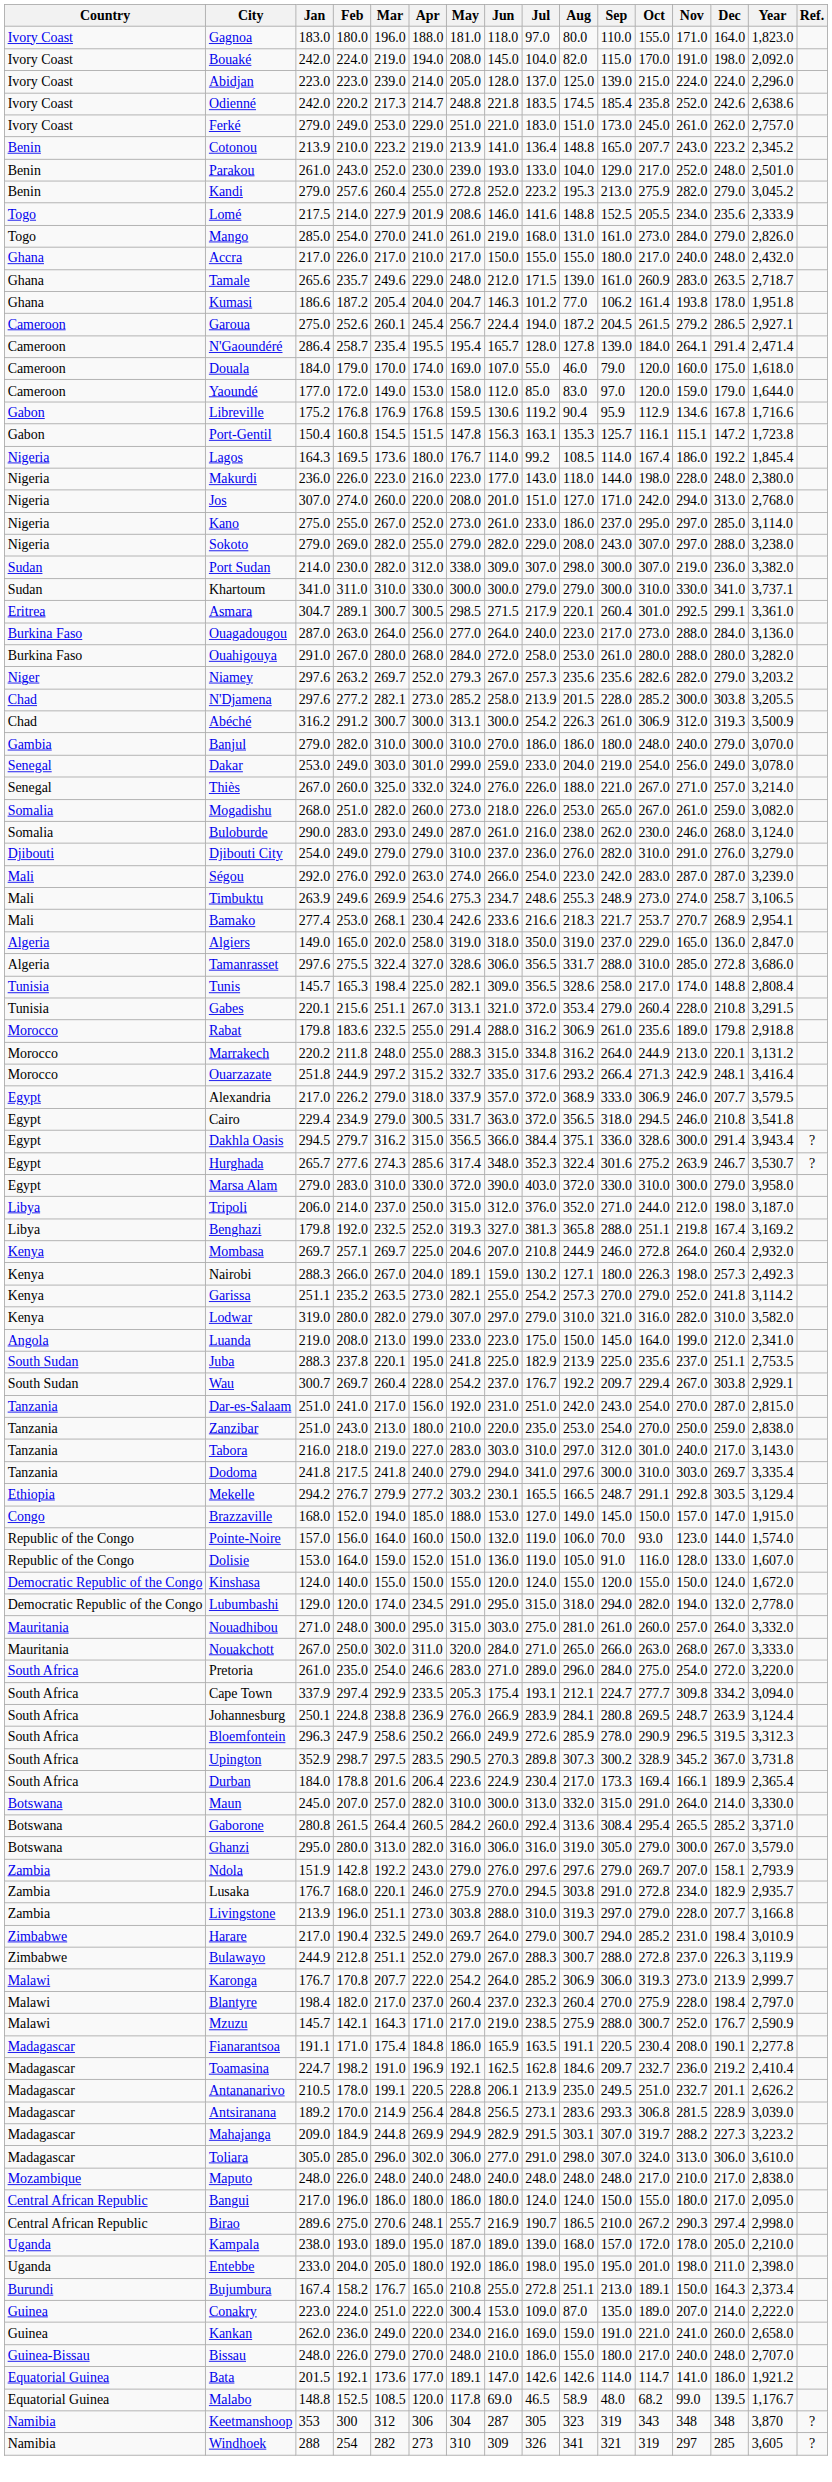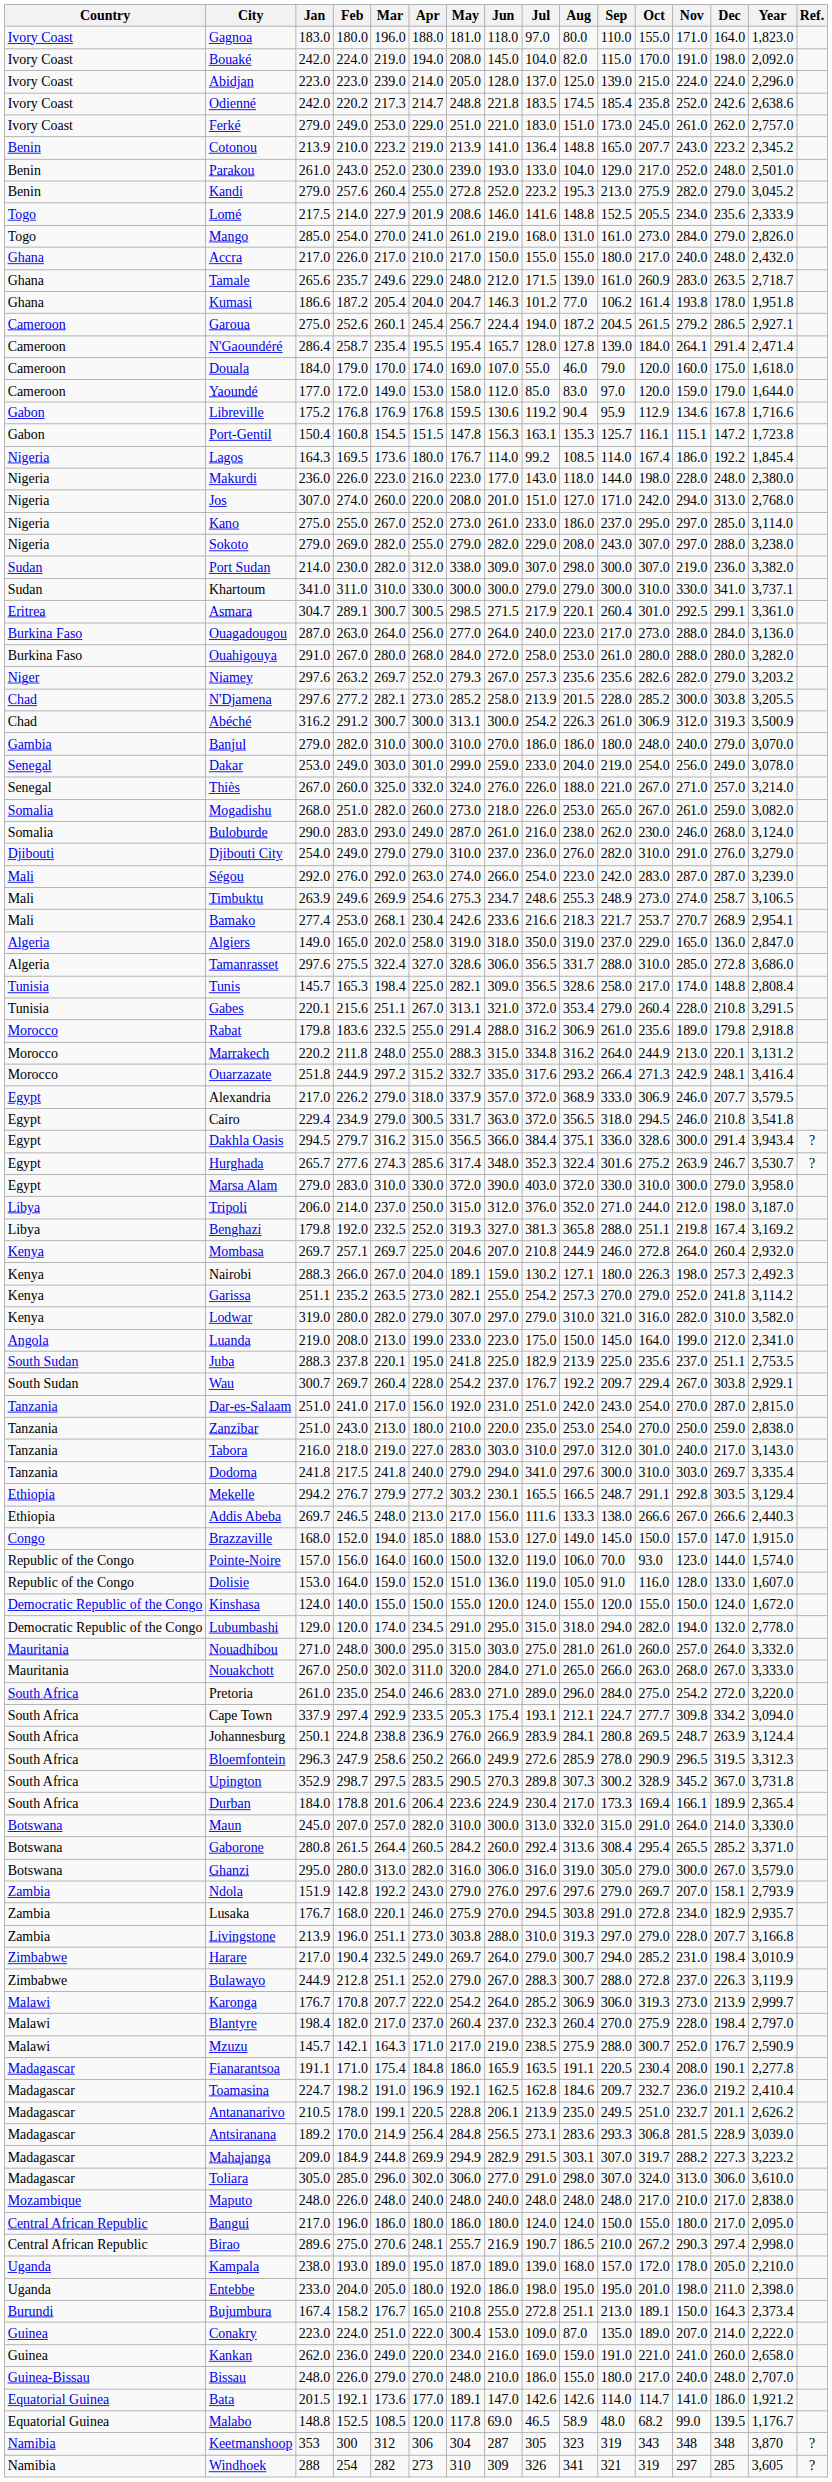+ row: Ethiopia | Addis Abeba | 269.7 | 246.5 | 248.0 | 213.0 | 217.0 | 156.0 | 111.6 | 133.3 | 138.0 | 266.6 | 267.0 | 266.6 | 2,440.3
Pretoria | Nov: 254.0 -> 254.2
